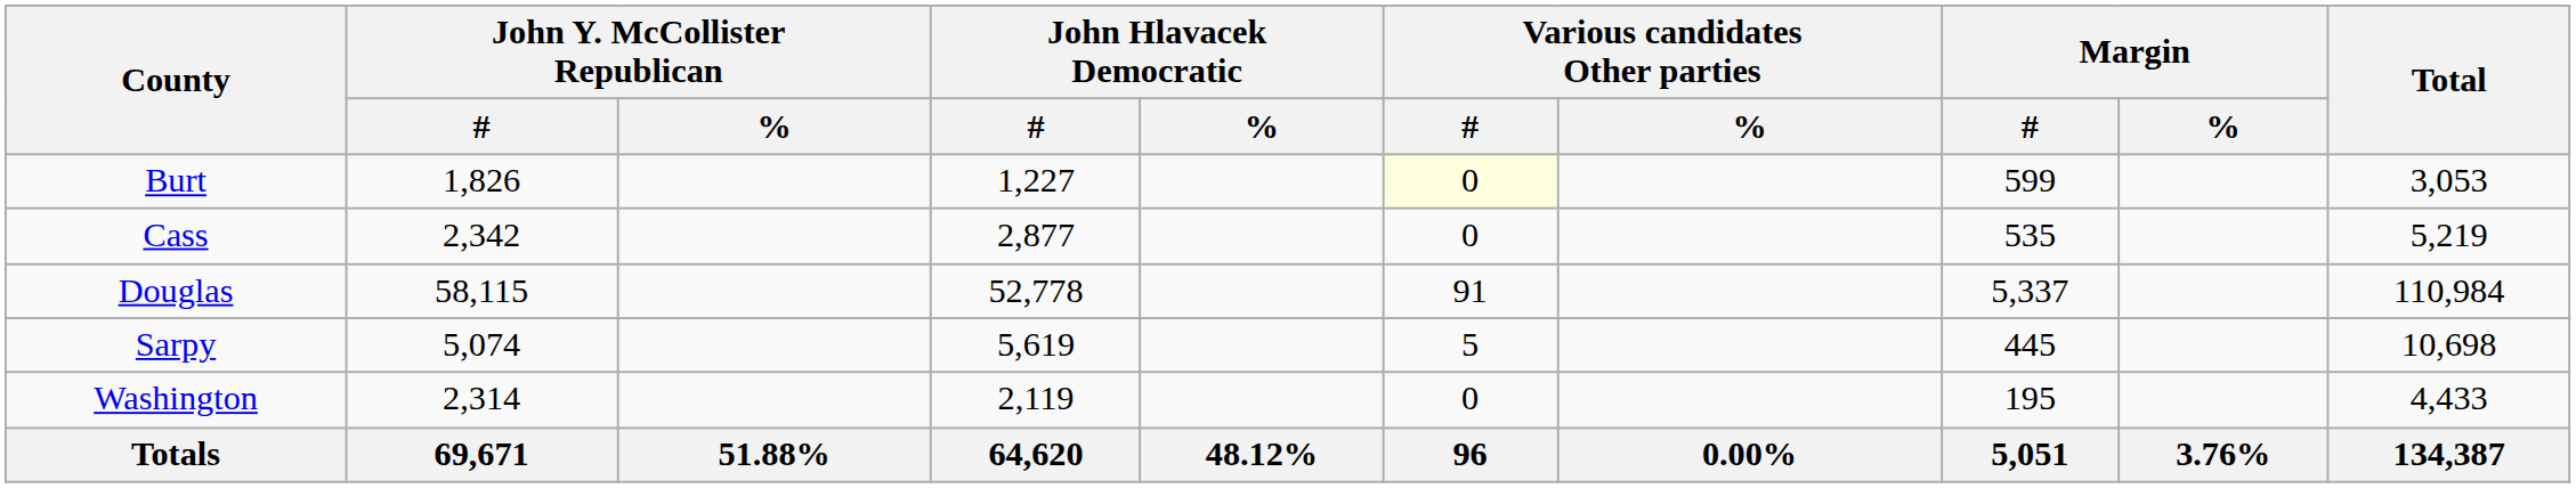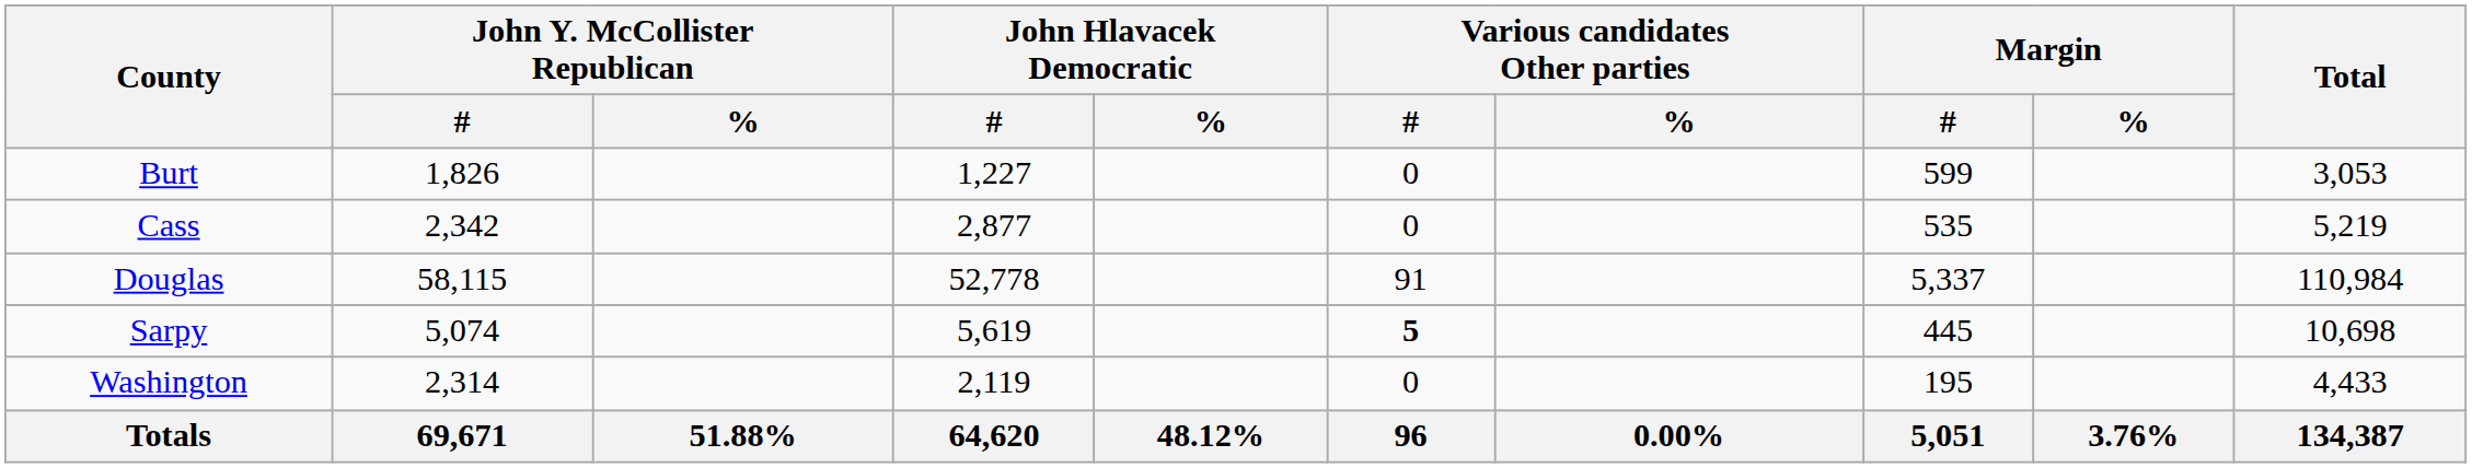Burt | Various candidates Other parties / #: lightyellow background -> no background
Sarpy | Various candidates Other parties / #: normal -> bold
